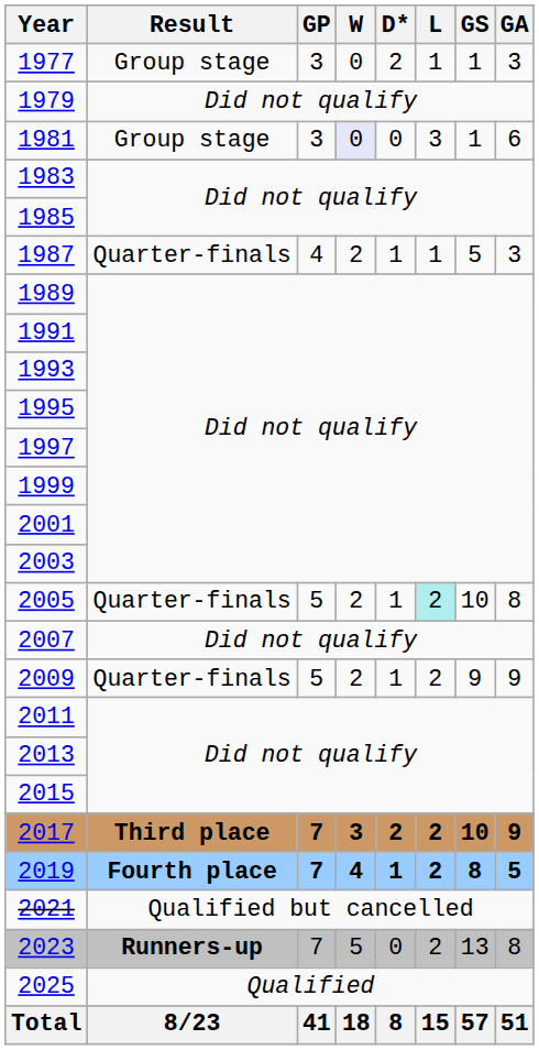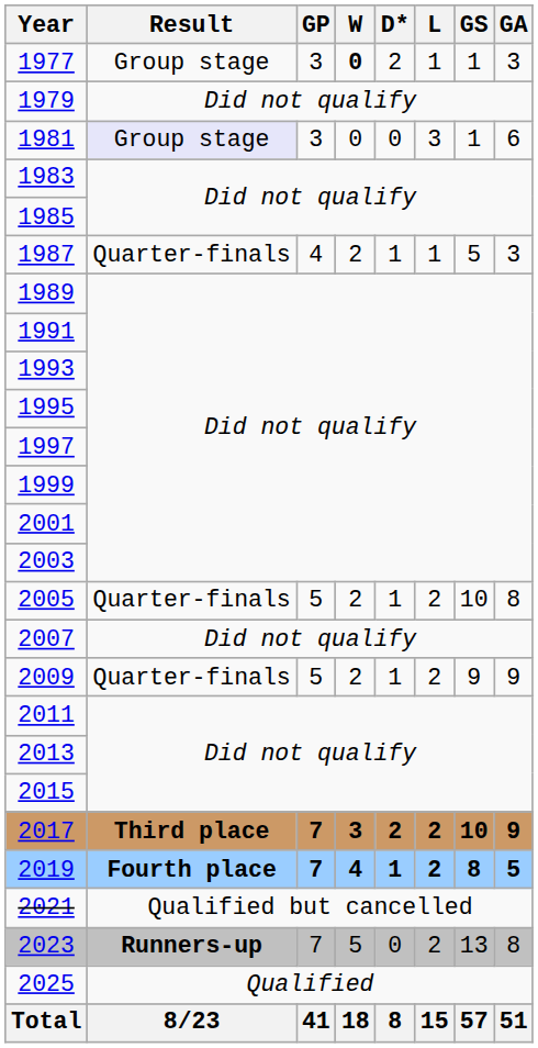1977 | W: normal -> bold
1981 | Result: no background -> lavender background
1981 | W: lavender background -> no background
2005 | L: paleturquoise background -> no background
